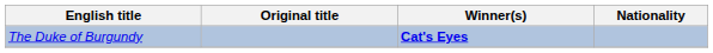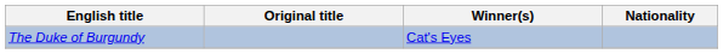The Duke of Burgundy | Winner(s): bold -> normal
